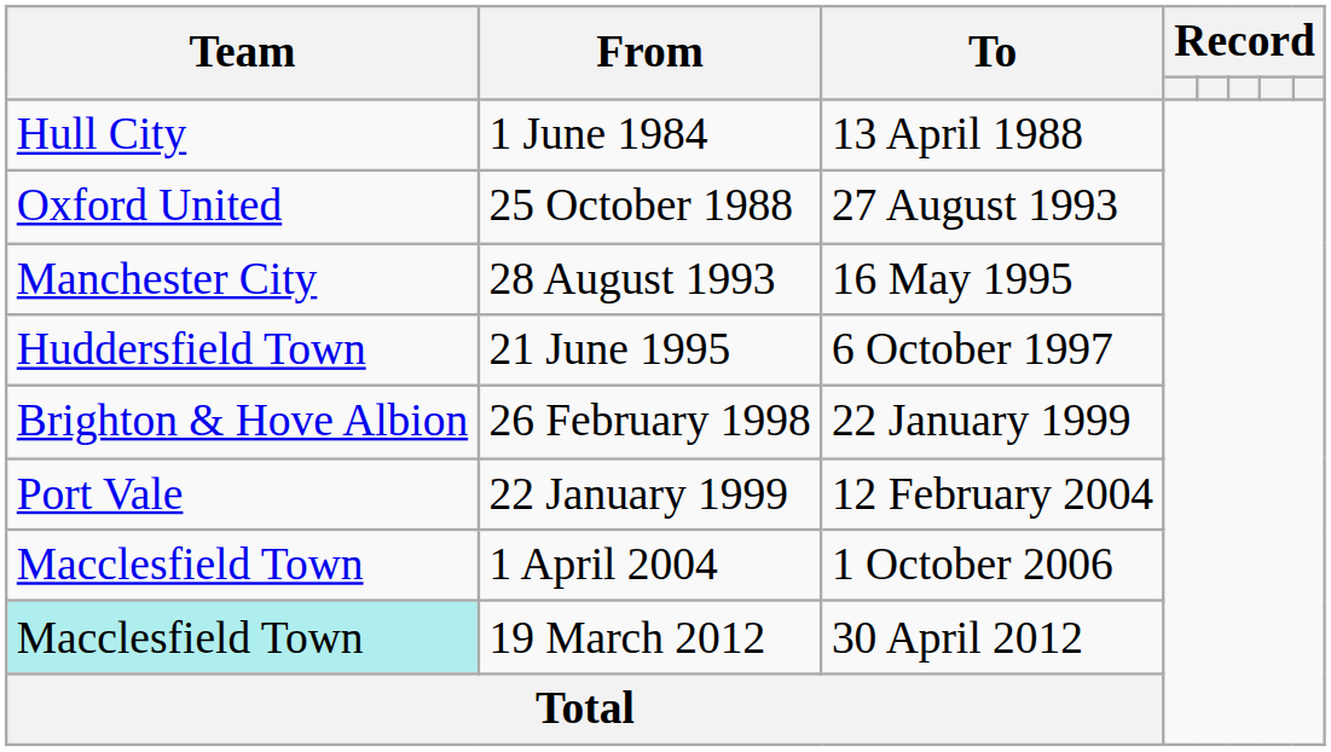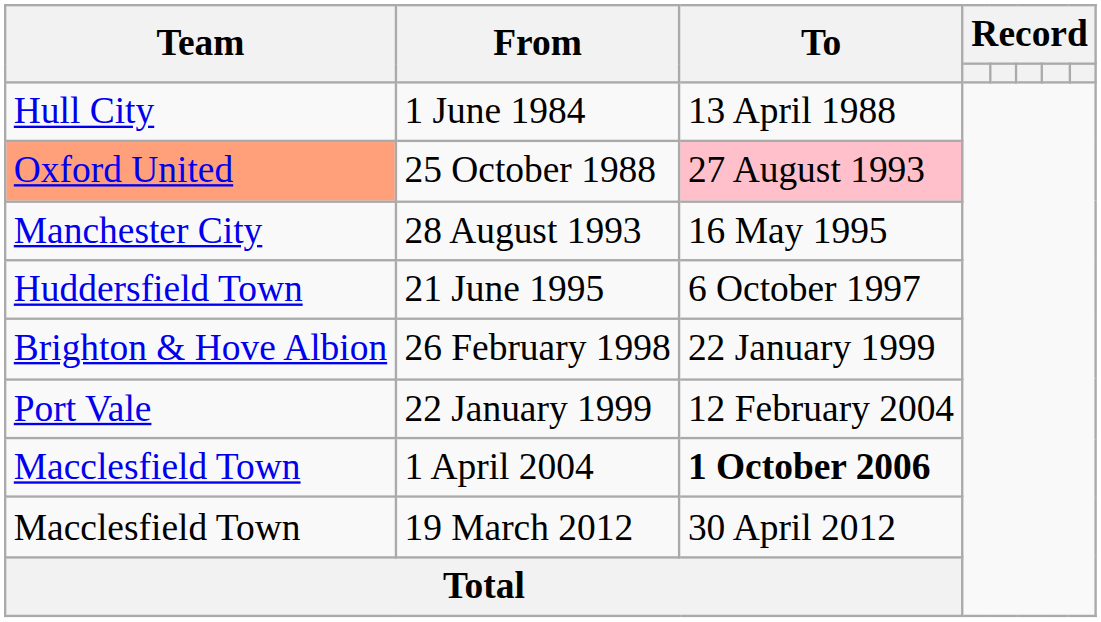25 October 1988 | Team: no background -> lightsalmon background
25 October 1988 | To: no background -> pink background
1 April 2004 | To: normal -> bold
19 March 2012 | Team: paleturquoise background -> no background
